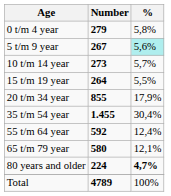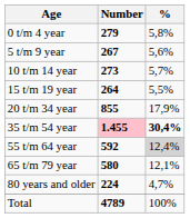5 t/m 9 year | %: paleturquoise background -> no background
35 t/m 54 year | Number: no background -> pink background
35 t/m 54 year | %: normal -> bold
55 t/m 64 year | %: no background -> lightgrey background
80 years and older | %: bold -> normal
